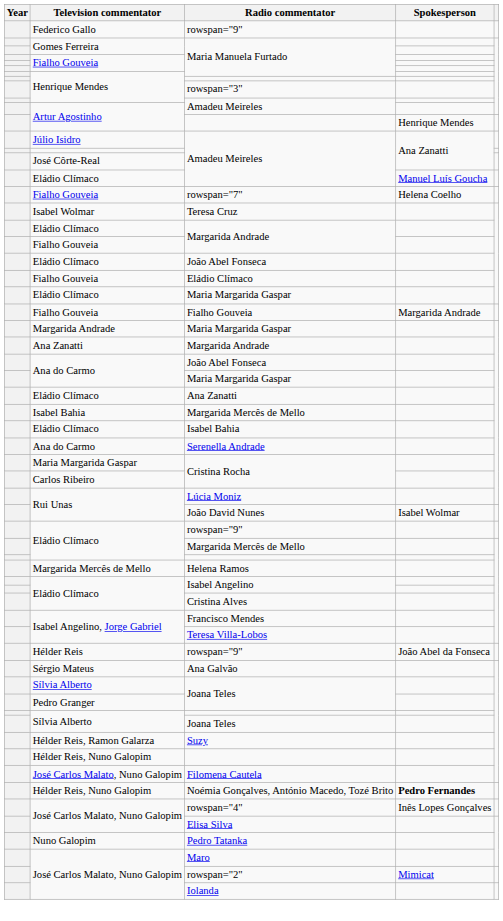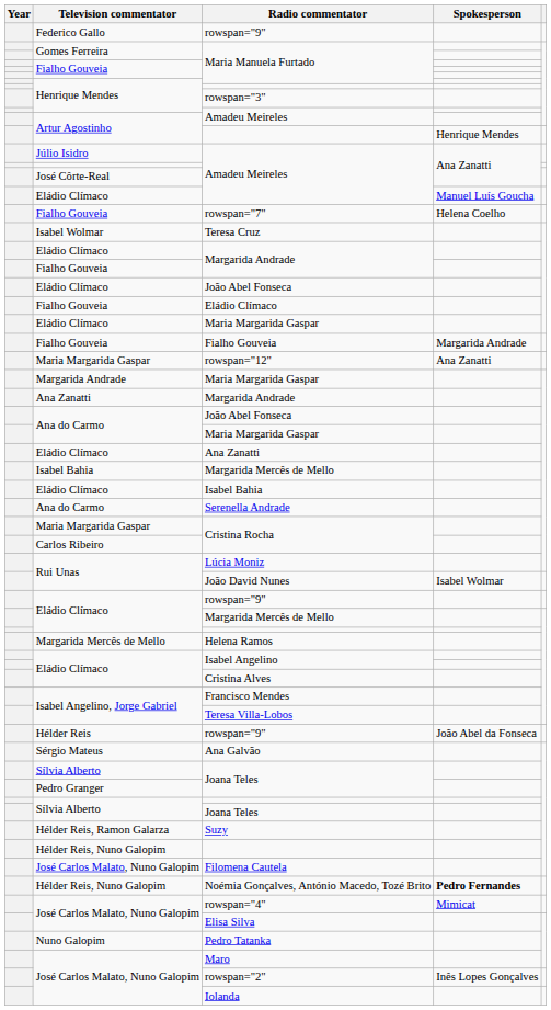+ row: Maria Margarida Gaspar | rowspan="12" | Ana Zanatti
rowspan="4" | Spokesperson: Inês Lopes Gonçalves -> Mimicat
rowspan="2" | Spokesperson: Mimicat -> Inês Lopes Gonçalves
